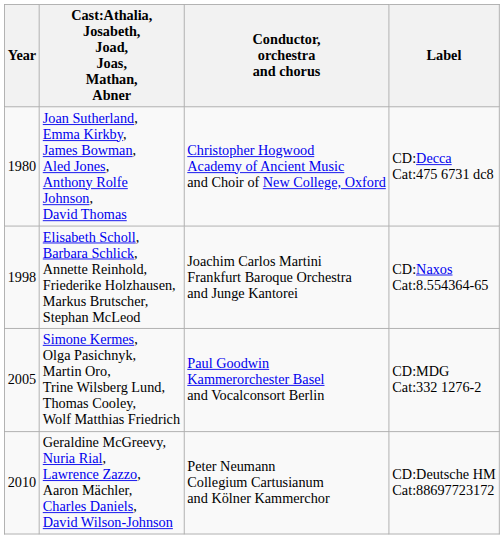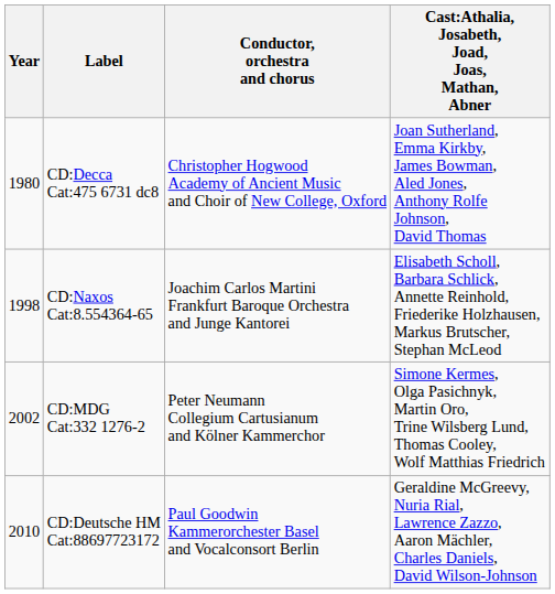columns swapped: Cast:Athalia, Josabeth, Joad, Joas, Mathan, Abner <-> Label
row 4 | Year: 2005 -> 2002
row 4 | Conductor, orchestra and chorus: Paul Goodwin Kammerorchester Basel and Vocalconsort Berlin -> Peter Neumann Collegium Cartusianum and Kölner Kammerchor
row 5 | Conductor, orchestra and chorus: Peter Neumann Collegium Cartusianum and Kölner Kammerchor -> Paul Goodwin Kammerorchester Basel and Vocalconsort Berlin
